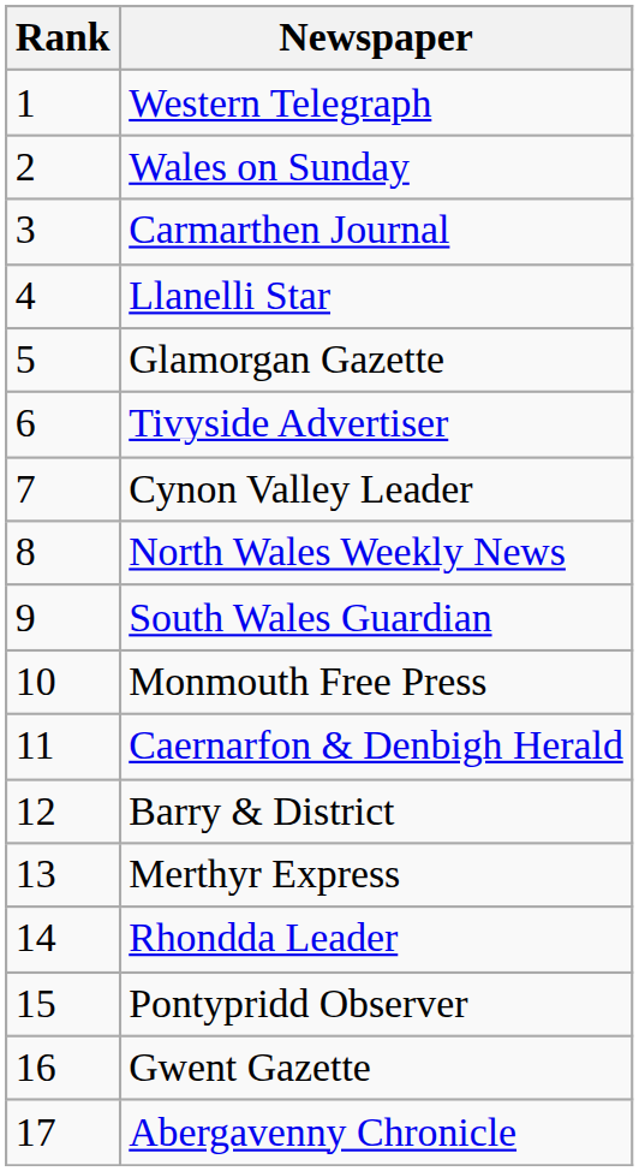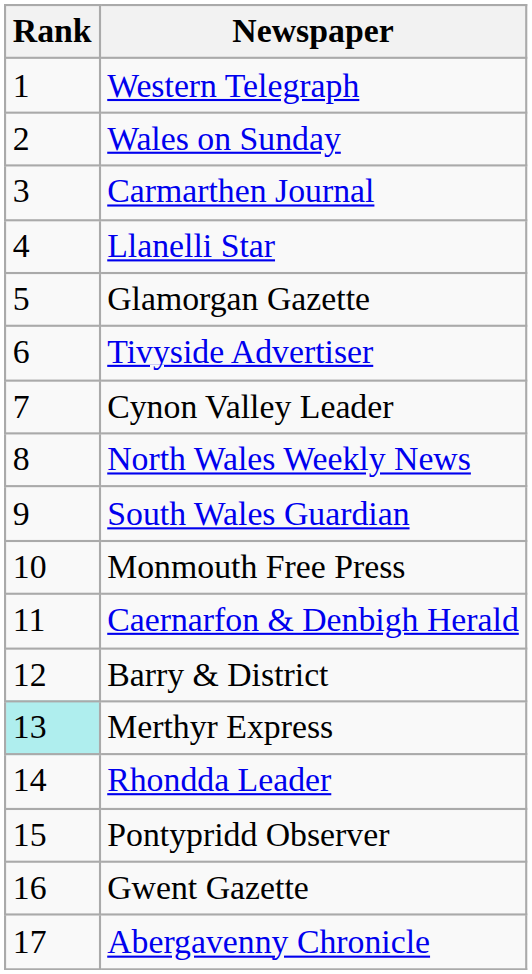Merthyr Express | Rank: no background -> paleturquoise background
